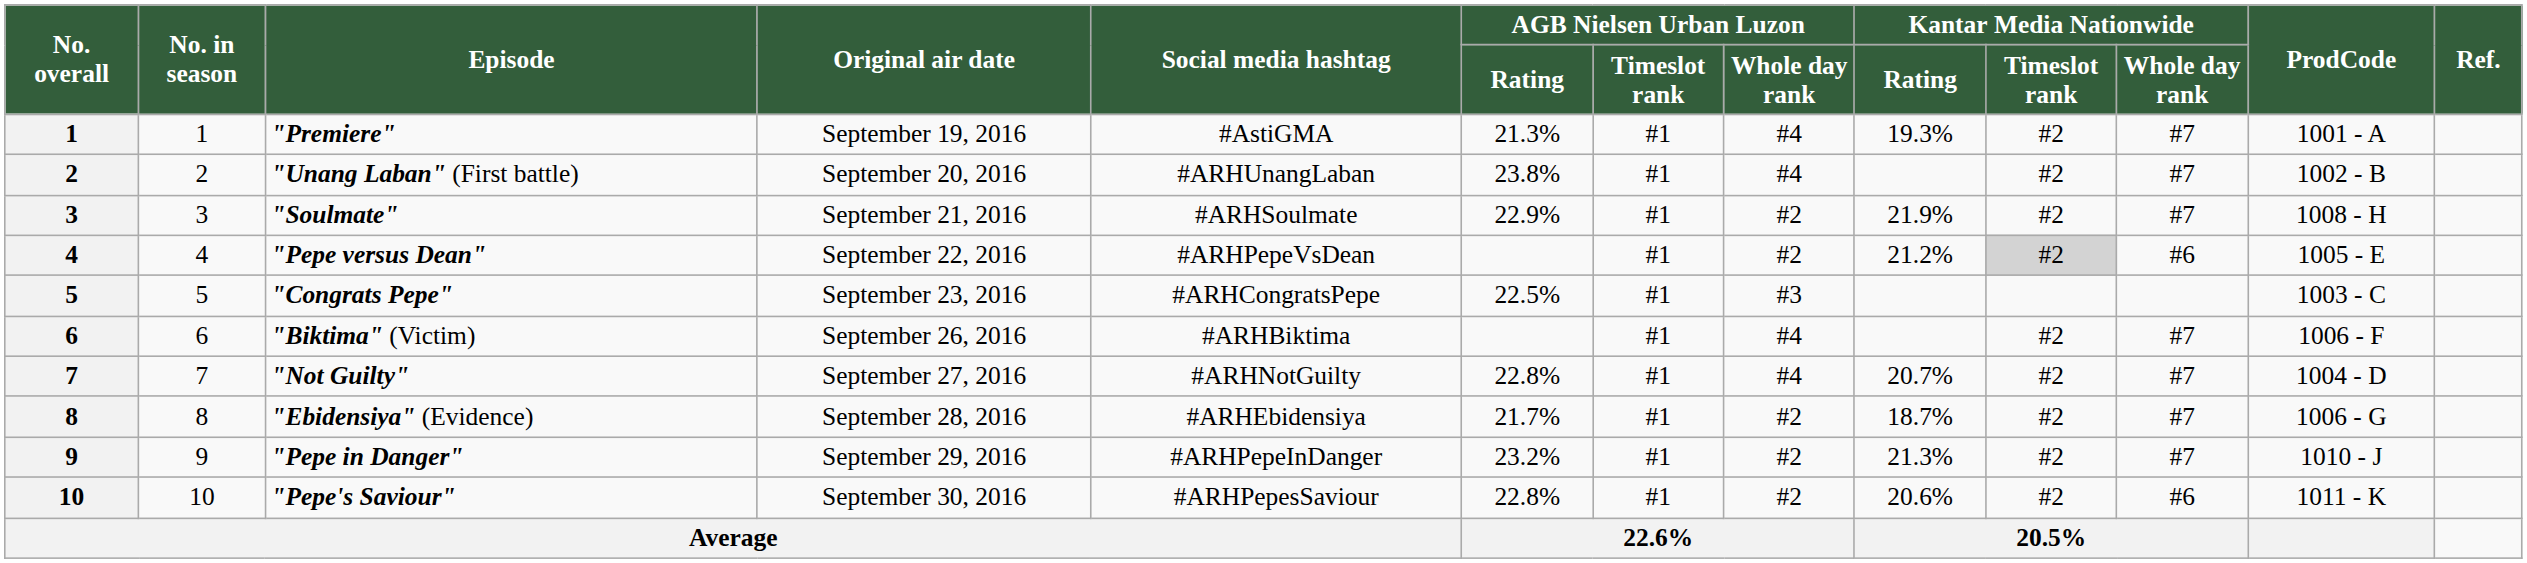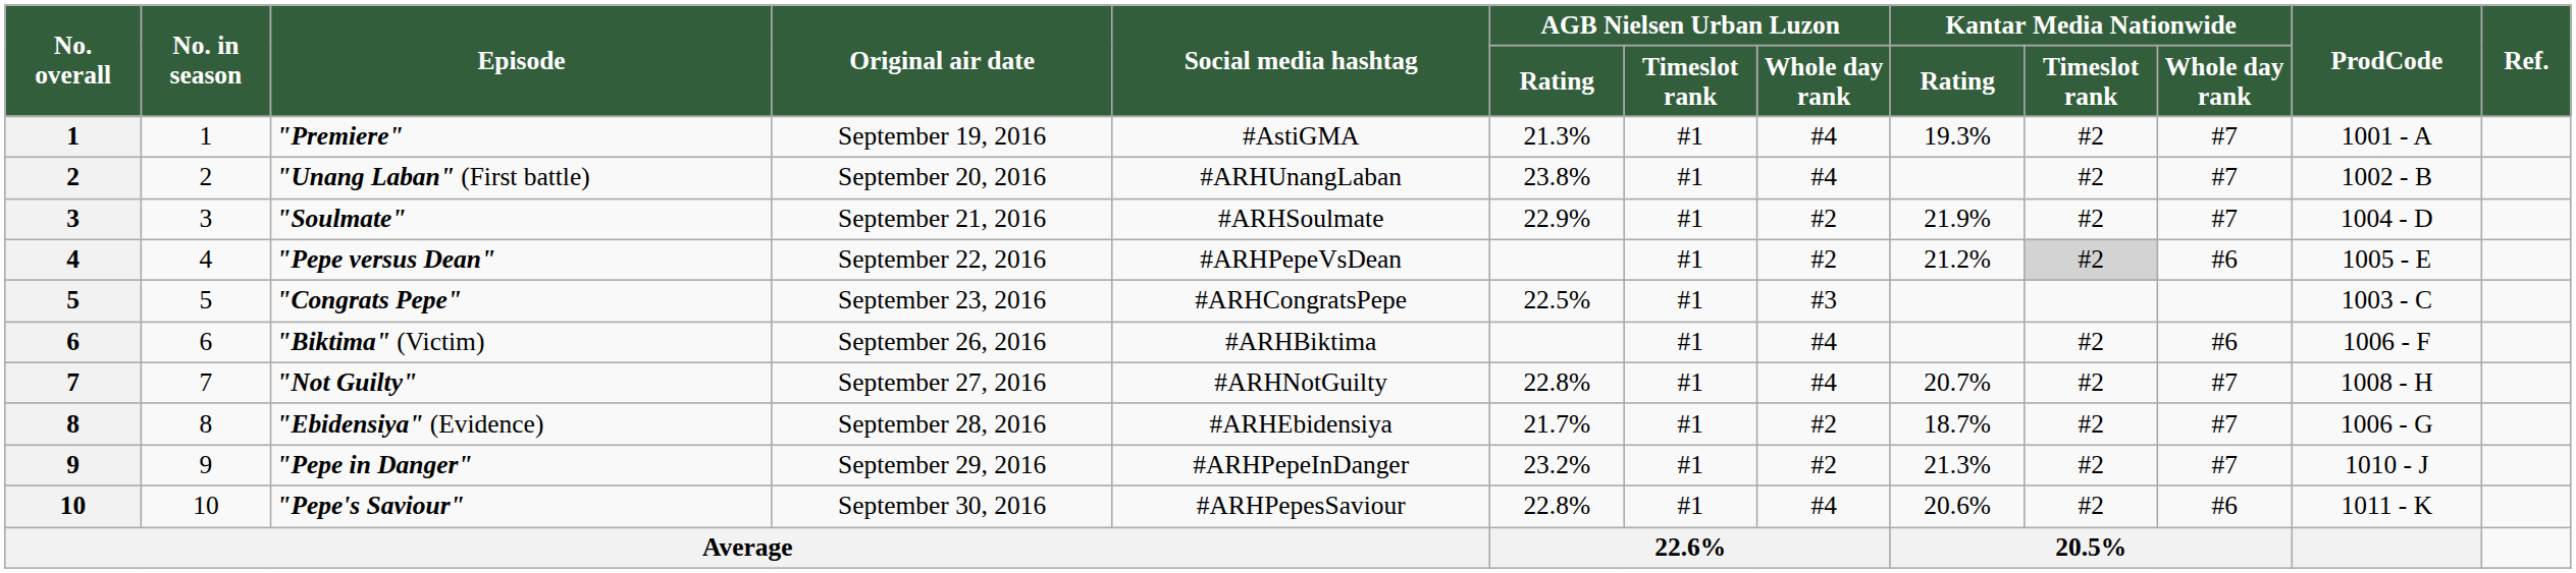"Soulmate" | ProdCode: 1008 - H -> 1004 - D
"Biktima" (Victim) | Kantar Media Nationwide / Whole day rank: #7 -> #6
"Not Guilty" | ProdCode: 1004 - D -> 1008 - H
"Pepe's Saviour" | AGB Nielsen Urban Luzon / Whole day rank: #2 -> #4
